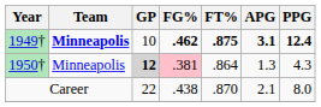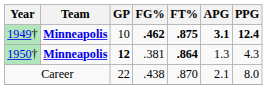1950† | Team: normal -> bold
1950† | GP: lightgrey background -> no background
1950† | FG%: pink background -> no background
1950† | FT%: normal -> bold
